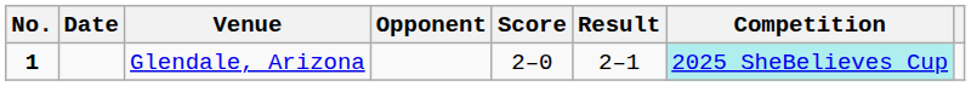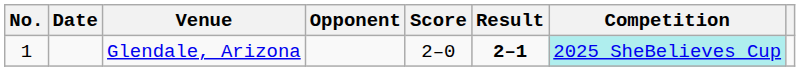Glendale, Arizona | No.: bold -> normal
Glendale, Arizona | Result: normal -> bold
